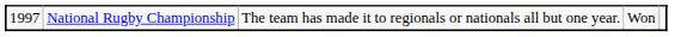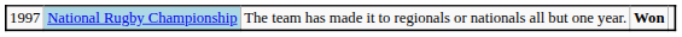row 1 | column 2: no background -> lightblue background
row 1 | column 4: normal -> bold
